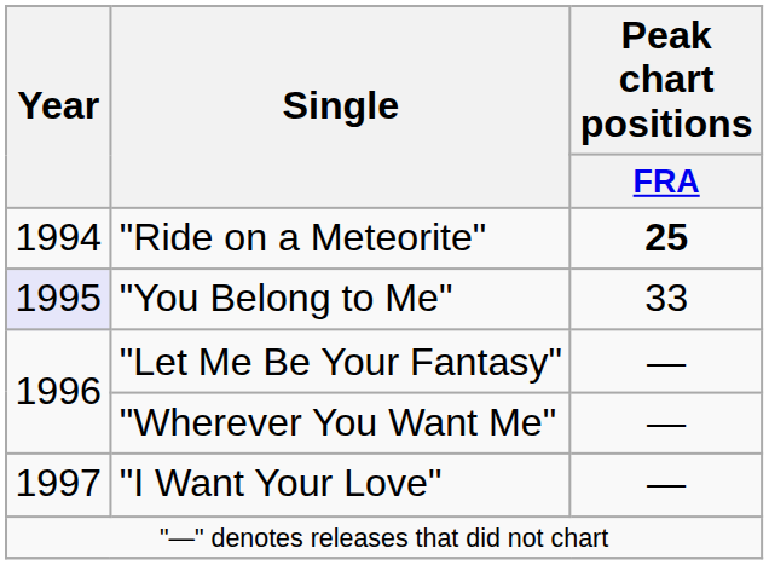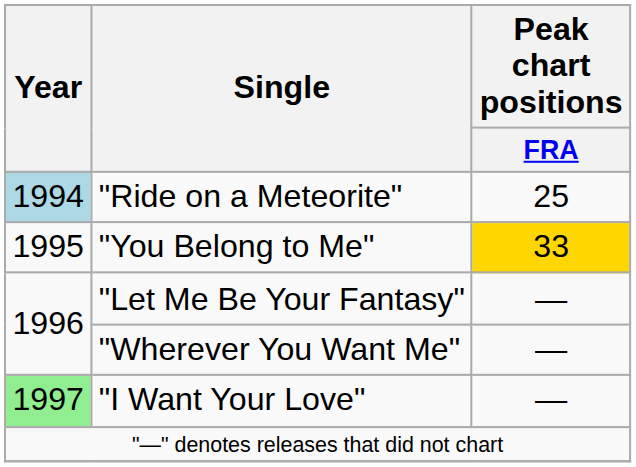"Ride on a Meteorite" | Year: no background -> lightblue background
"Ride on a Meteorite" | Peak chart positions / FRA: bold -> normal
"You Belong to Me" | Year: lavender background -> no background
"You Belong to Me" | Peak chart positions / FRA: no background -> gold background
"I Want Your Love" | Year: no background -> lightgreen background
